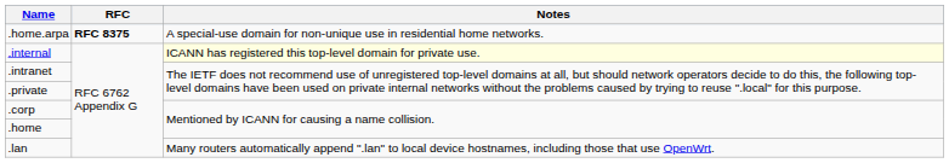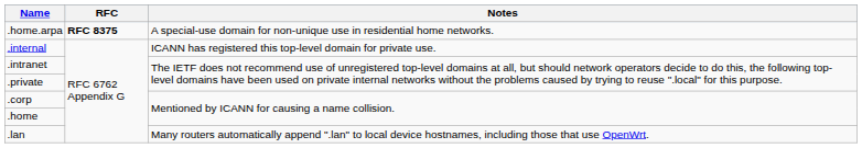.internal | Notes: lightyellow background -> no background
